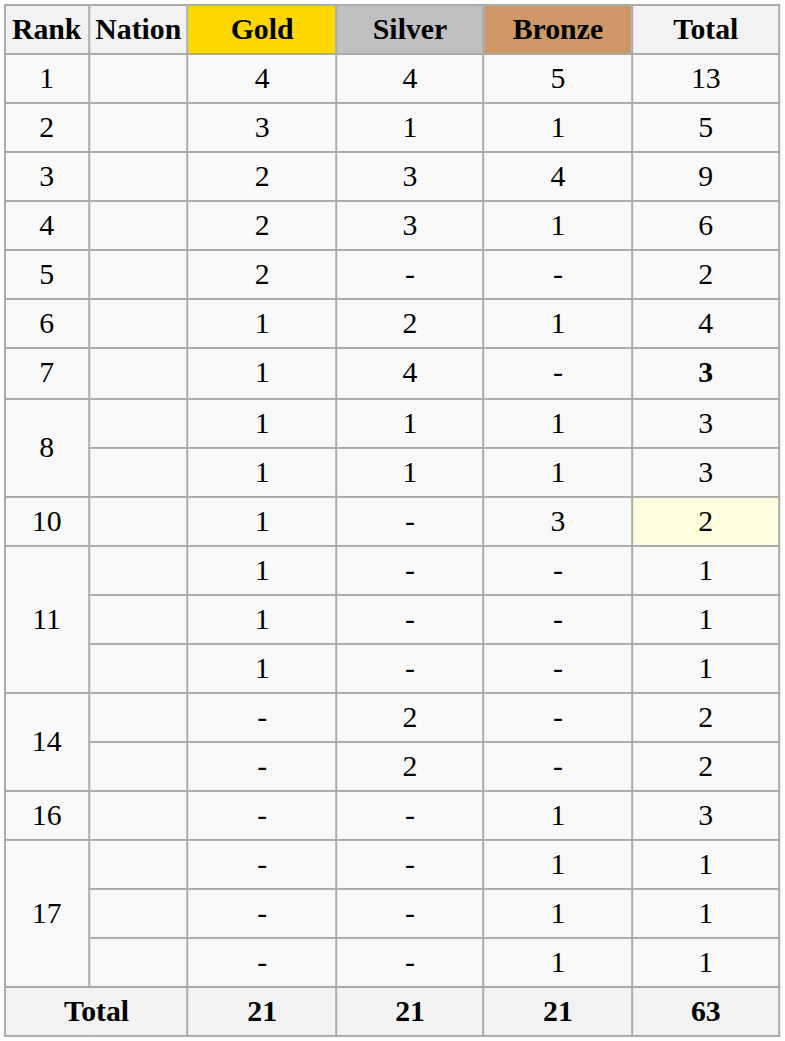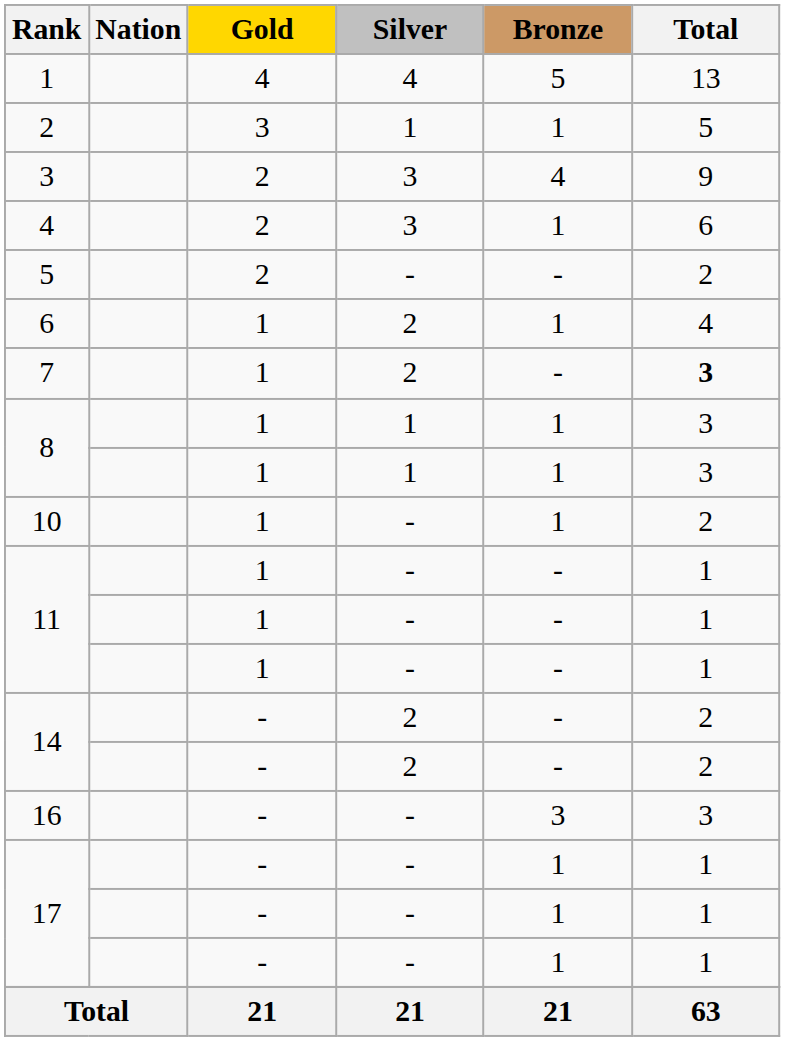7 | Silver: 4 -> 2
10 | Bronze: 3 -> 1
10 | Total: lightyellow background -> no background
16 | Bronze: 1 -> 3
